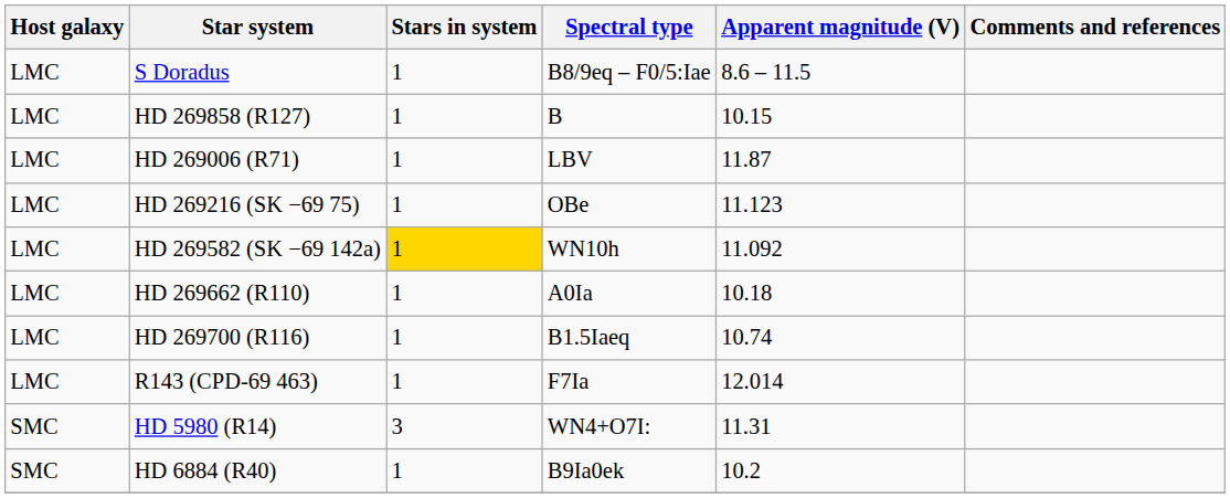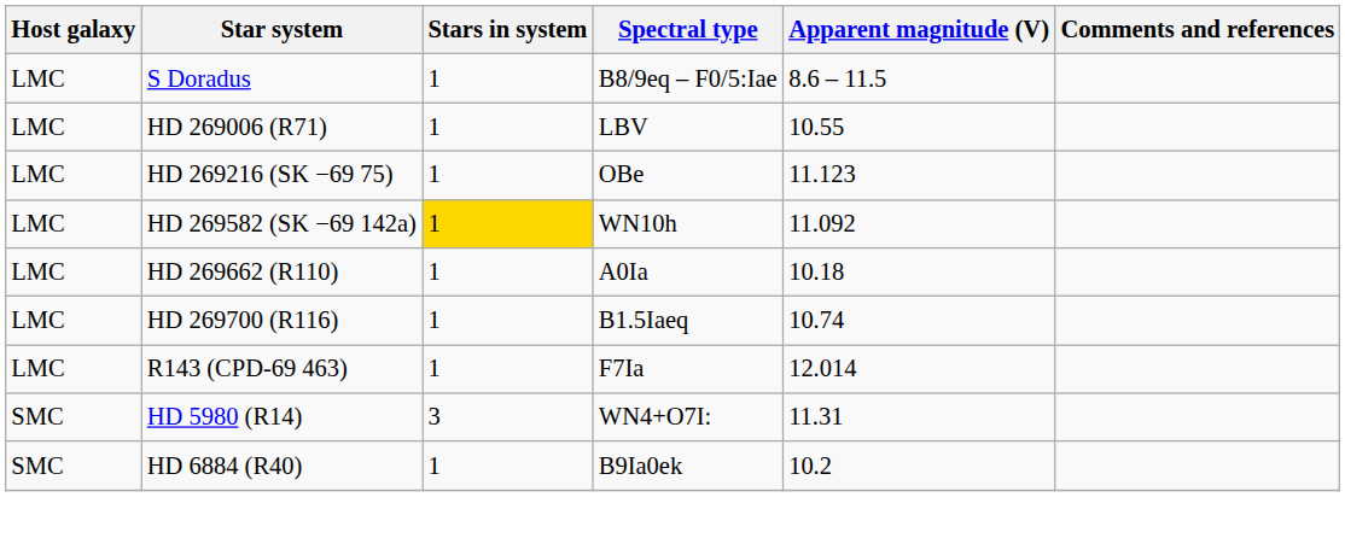- row: LMC | HD 269858 (R127) | 1 | B | 10.15
HD 269006 (R71) | Apparent magnitude (V): 11.87 -> 10.55
